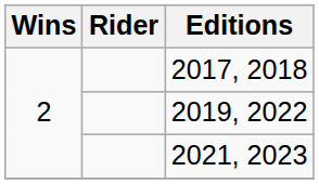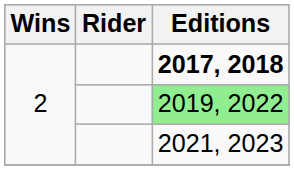2017, 2018 | Editions: normal -> bold
2019, 2022 | Editions: no background -> lightgreen background
